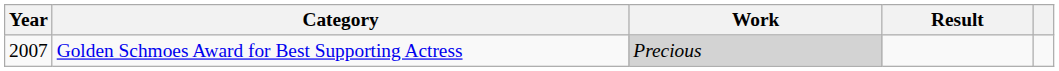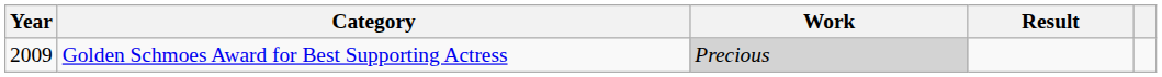Golden Schmoes Award for Best Supporting Actress | Year: 2007 -> 2009
